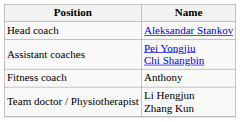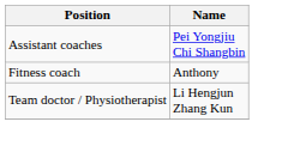- row: Head coach | Aleksandar Stankov
